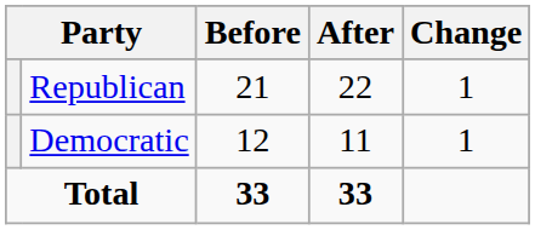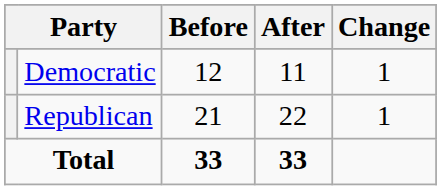rows swapped: Republican <-> Democratic
